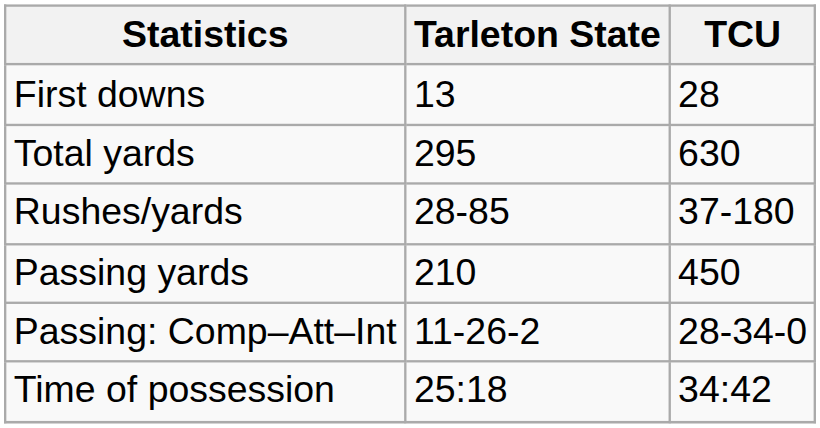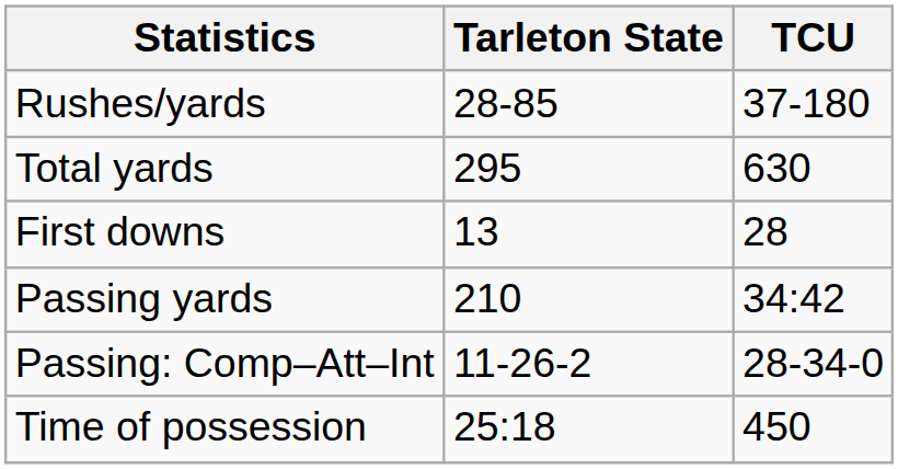rows swapped: First downs <-> Rushes/yards
Passing yards | TCU: 450 -> 34:42
Time of possession | TCU: 34:42 -> 450
